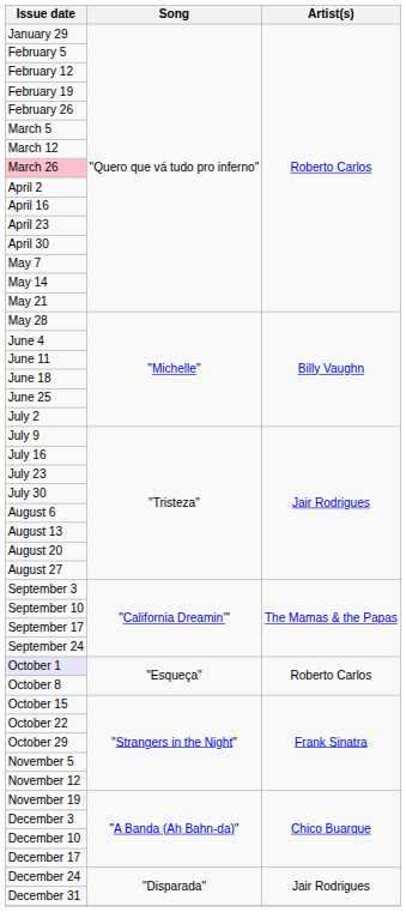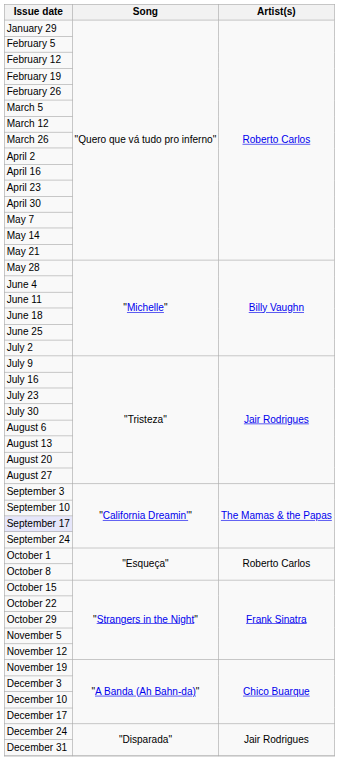March 26 | Issue date: pink background -> no background
September 17 | Issue date: no background -> lavender background
October 1 | Issue date: lavender background -> no background
